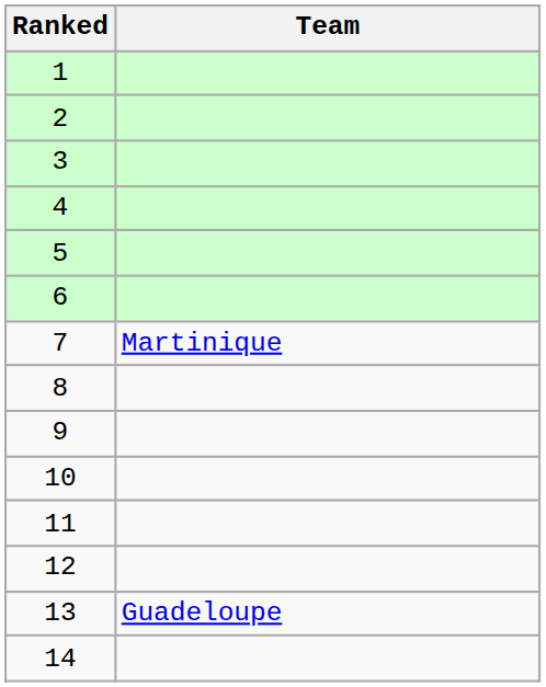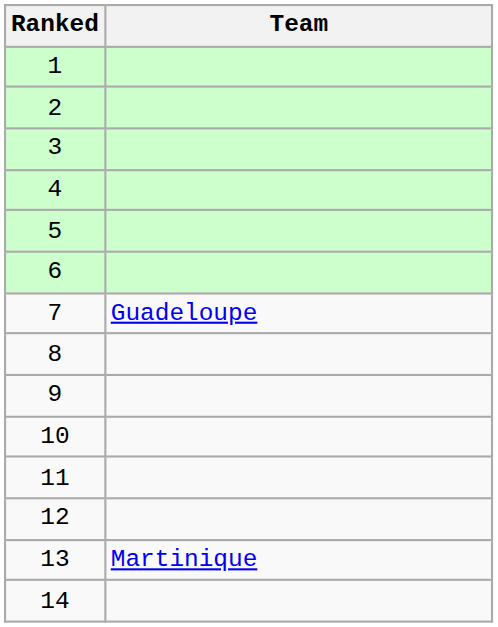7 | Team: Martinique -> Guadeloupe
13 | Team: Guadeloupe -> Martinique
